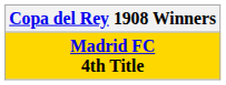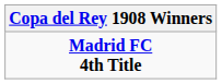row 2 | column 1: gold background -> no background
